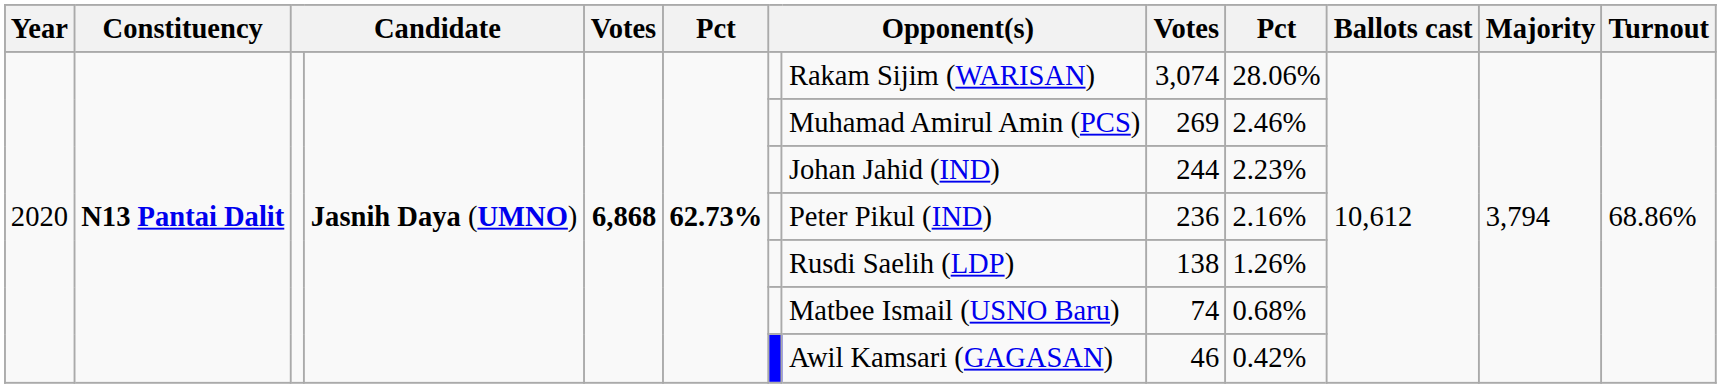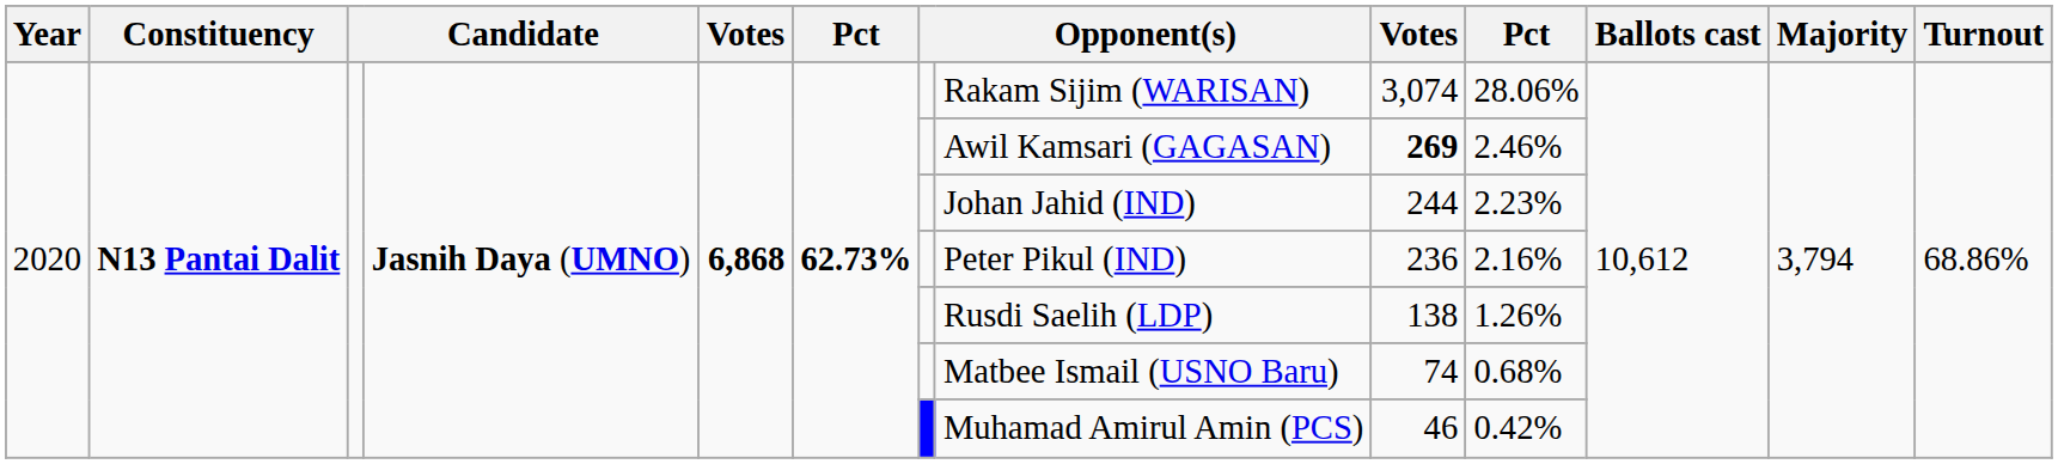row 3 | column 8: Muhamad Amirul Amin (PCS) -> Awil Kamsari (GAGASAN)
row 3 | column 9: normal -> bold
row 8 | column 8: Awil Kamsari (GAGASAN) -> Muhamad Amirul Amin (PCS)
